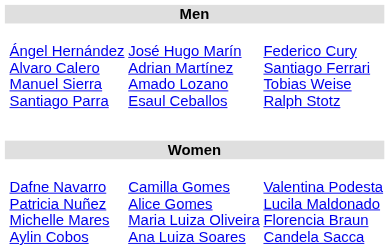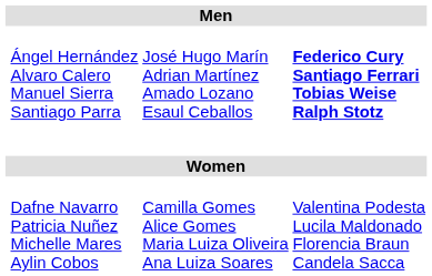Ángel Hernández Alvaro Calero Manuel Sierra Santiago Parra | column 3: normal -> bold
